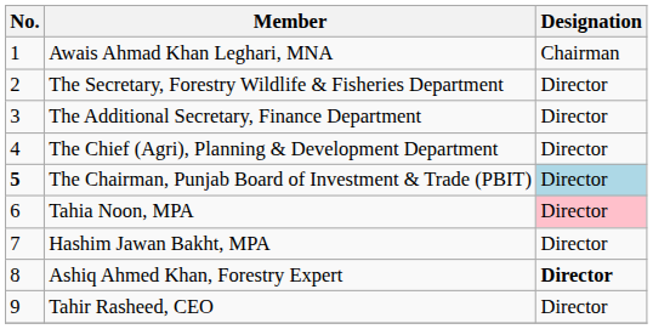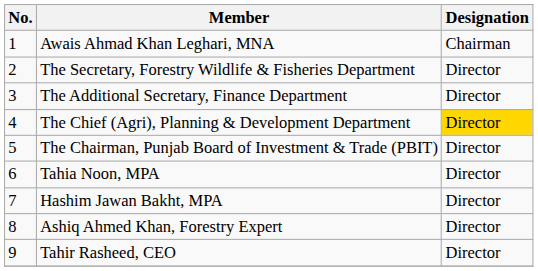The Chief (Agri), Planning & Development Department | Designation: no background -> gold background
The Chairman, Punjab Board of Investment & Trade (PBIT) | No.: bold -> normal
The Chairman, Punjab Board of Investment & Trade (PBIT) | Designation: lightblue background -> no background
Tahia Noon, MPA | Designation: pink background -> no background
Ashiq Ahmed Khan, Forestry Expert | Designation: bold -> normal
